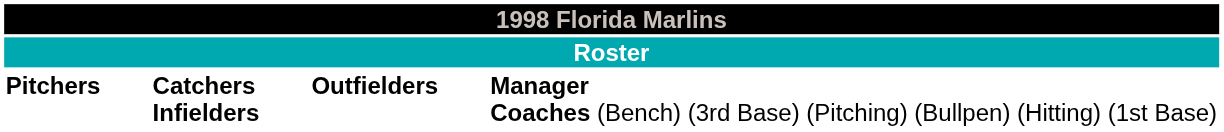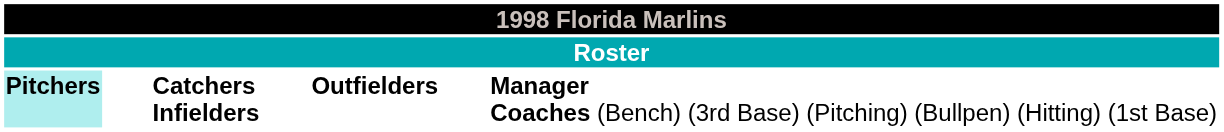Pitchers | column 1: no background -> paleturquoise background
